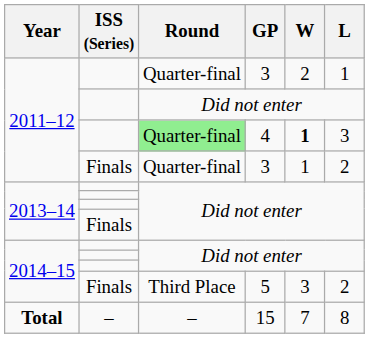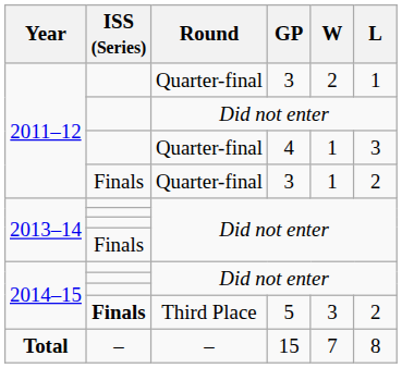4 | Round: lightgreen background -> no background
4 | W: bold -> normal
5 | ISS (Series): normal -> bold
